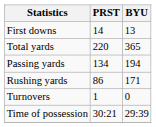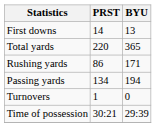rows swapped: Rushing yards <-> Passing yards
